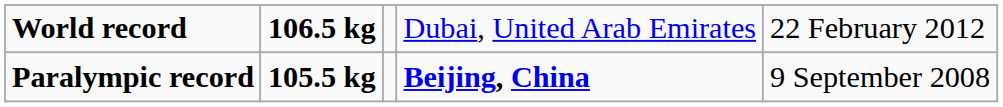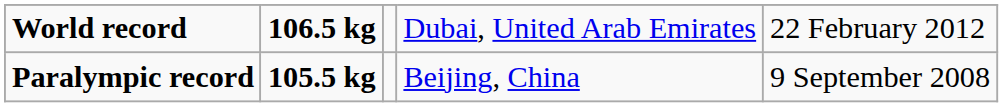Paralympic record | column 4: bold -> normal
